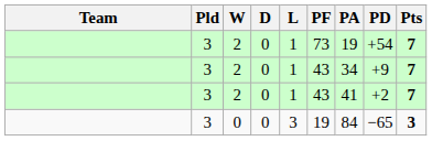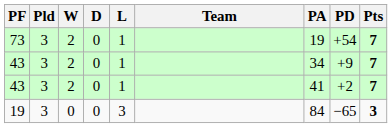columns swapped: Team <-> PF
